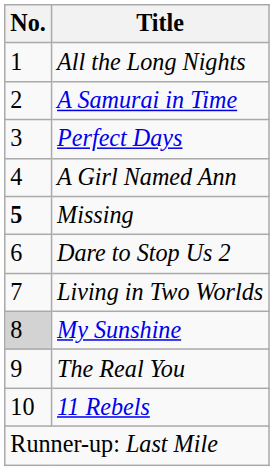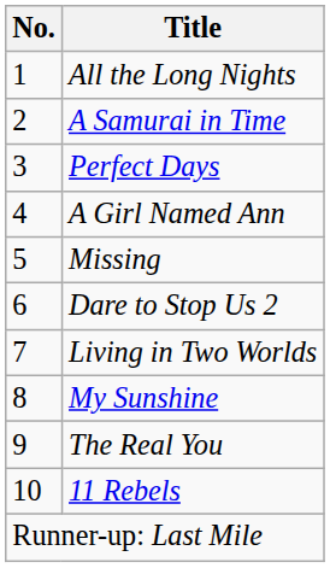Missing | No.: bold -> normal
My Sunshine | No.: lightgrey background -> no background
